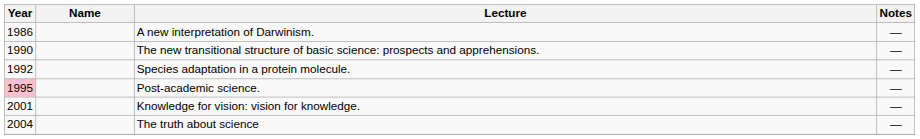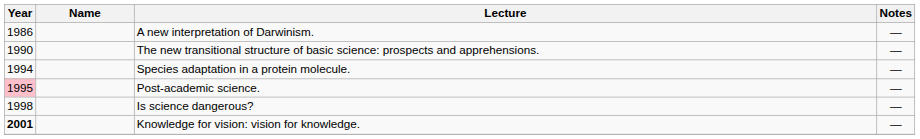Species adaptation in a protein molecule. | Year: 1992 -> 1994
+ row: 1998 | Is science dangerous? | —
Knowledge for vision: vision for knowledge. | Year: normal -> bold
- row: 2004 | The truth about science | —
